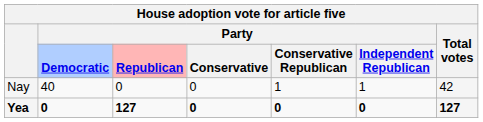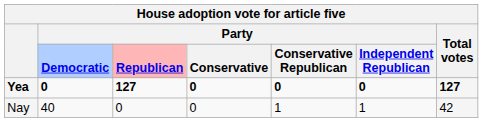rows swapped: Yea <-> Nay
